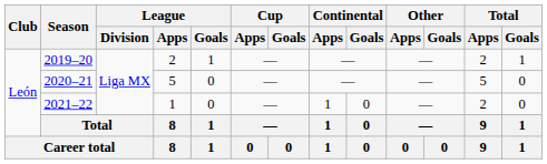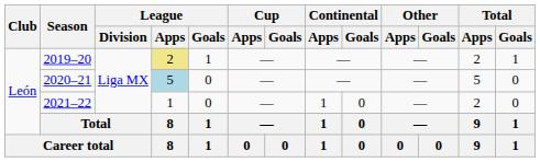2019–20 | League / Apps: no background -> khaki background
2020–21 | League / Apps: no background -> lightblue background
